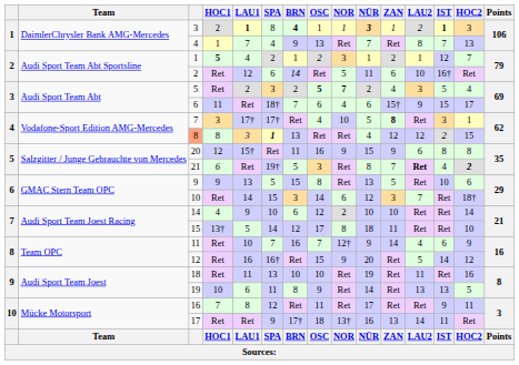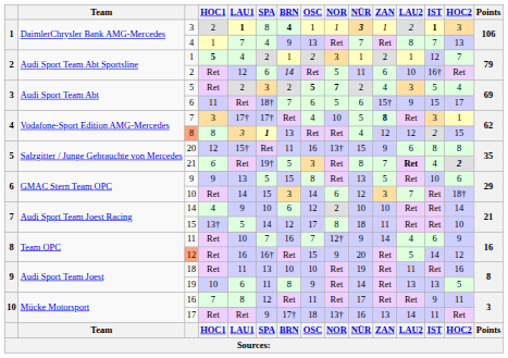row 7 | NOR: 4 -> 5
row 10 | NOR: 9 -> 13†
row 17 | column 3: no background -> lightsalmon background
